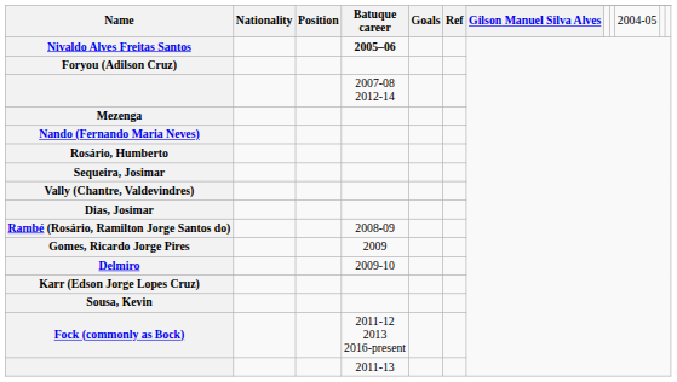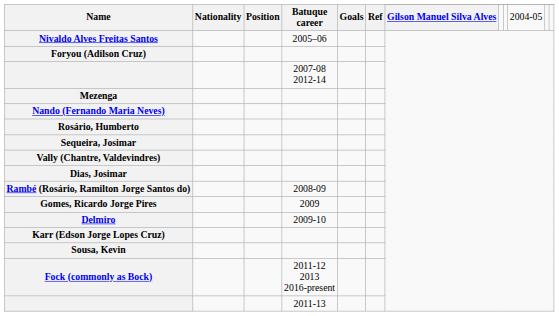Nivaldo Alves Freitas Santos | Batuque career: bold -> normal
